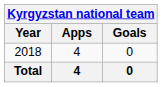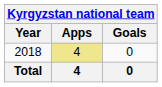2018 | Apps: no background -> khaki background
